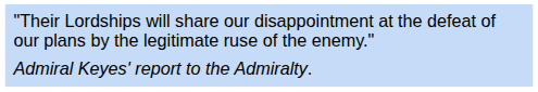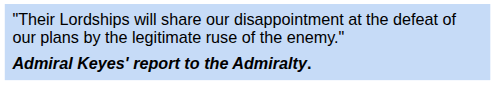row 2 | column 1: normal -> bold
